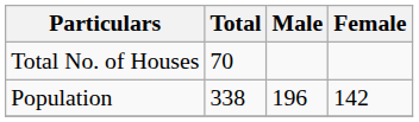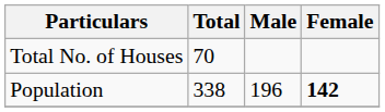Population | Female: normal -> bold
